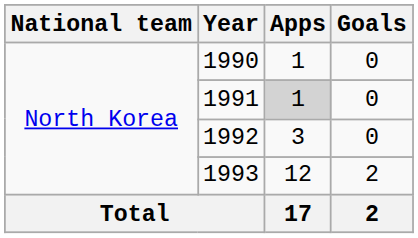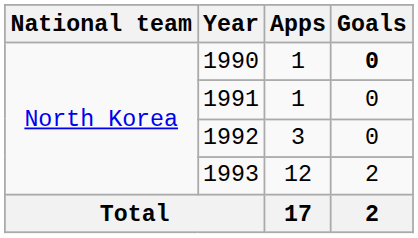1990 | Goals: normal -> bold
1991 | Apps: lightgrey background -> no background
